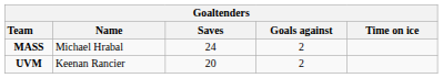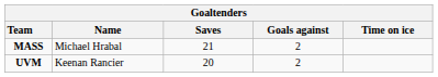MASS | Saves: 24 -> 21
